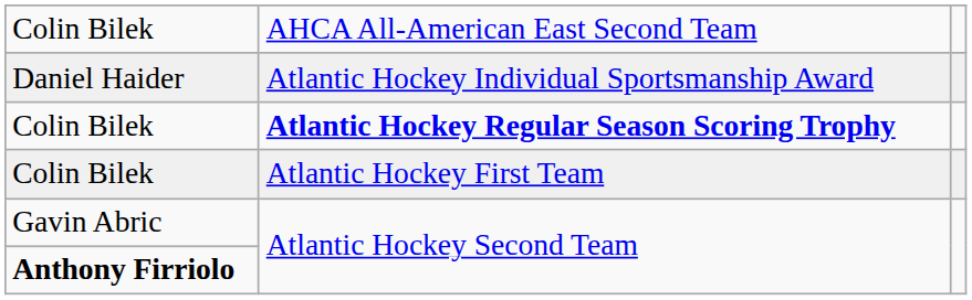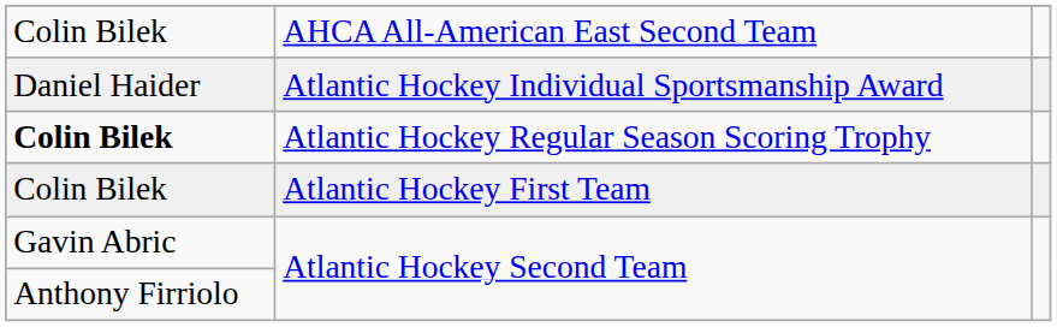Colin Bilek / Atlantic Hockey Regular Season Scoring Trophy | column 1: normal -> bold
Colin Bilek / Atlantic Hockey Regular Season Scoring Trophy | column 2: bold -> normal
Anthony Firriolo | column 1: bold -> normal
